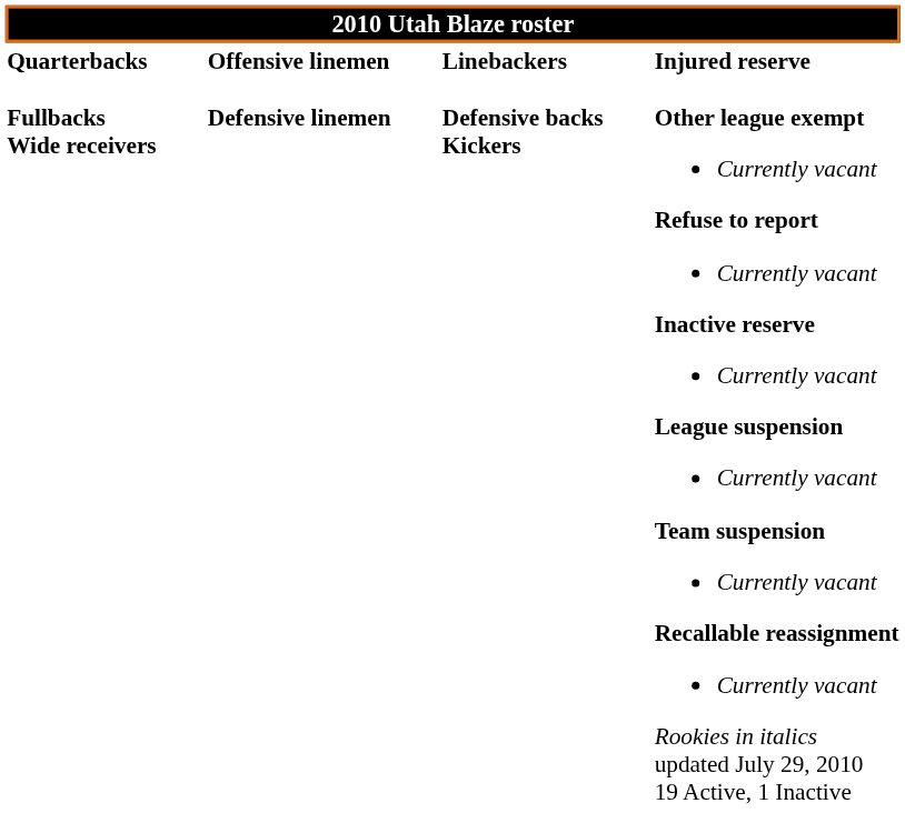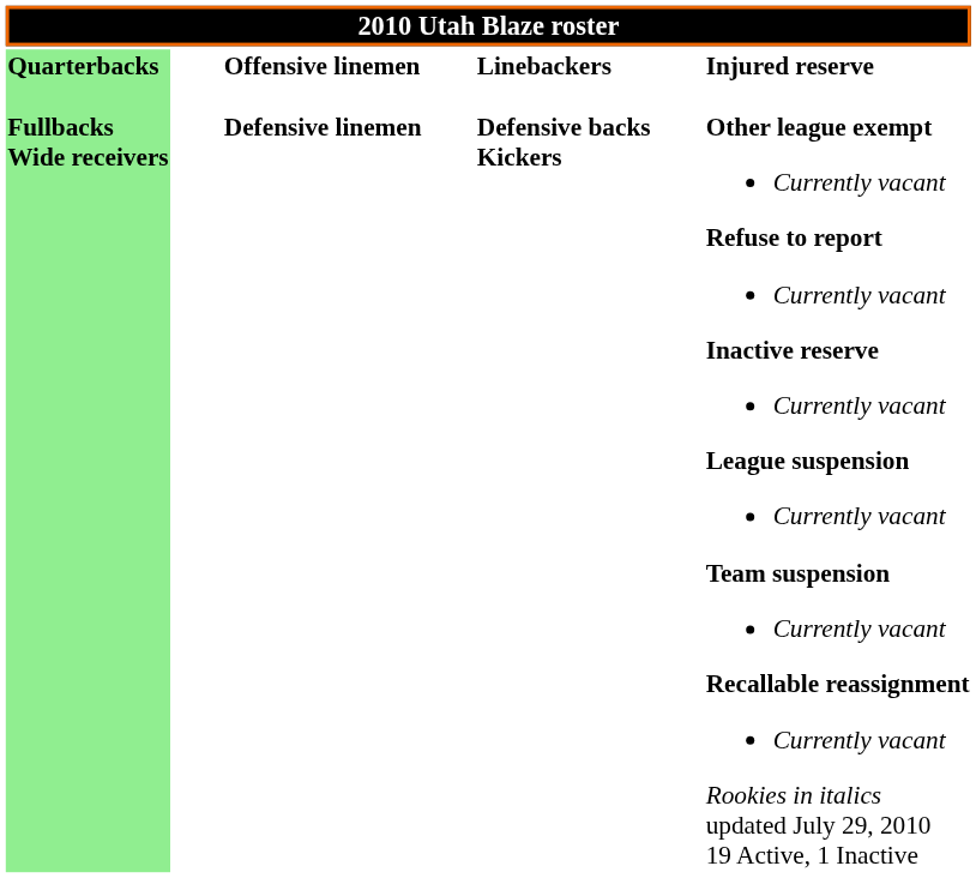Quarterbacks Fullbacks Wide receivers | column 1: no background -> lightgreen background
